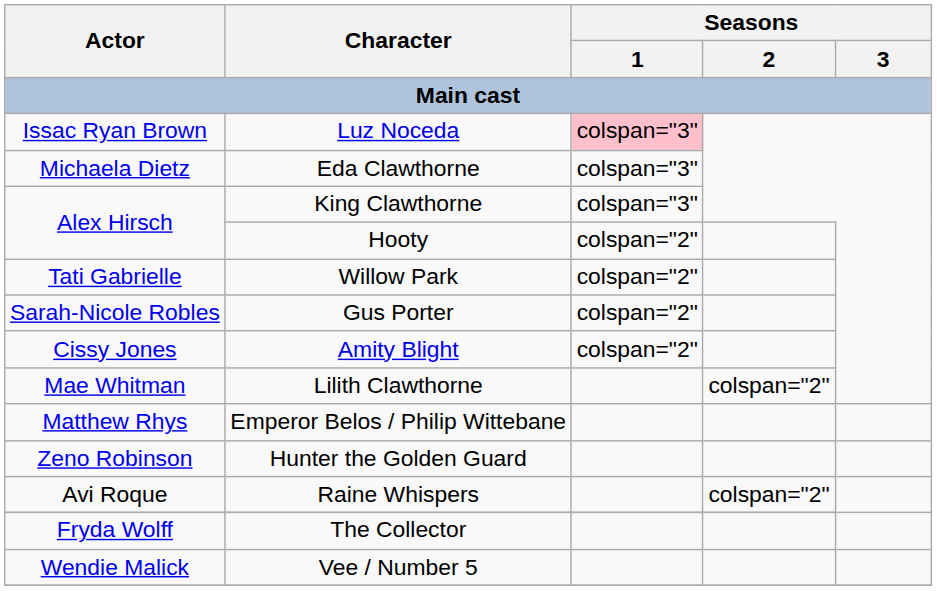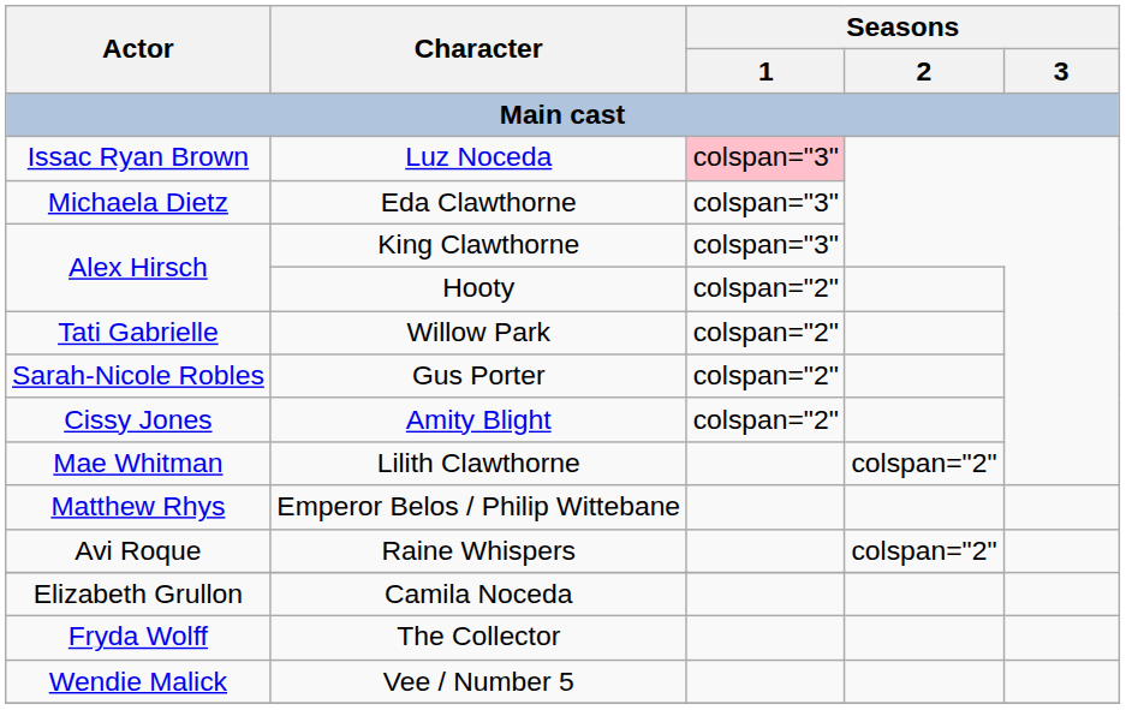- row: Zeno Robinson | Hunter the Golden Guard
+ row: Elizabeth Grullon | Camila Noceda
